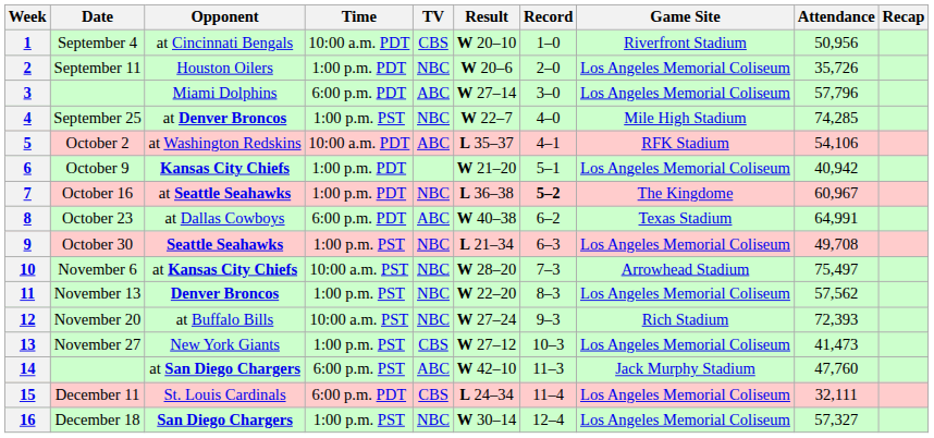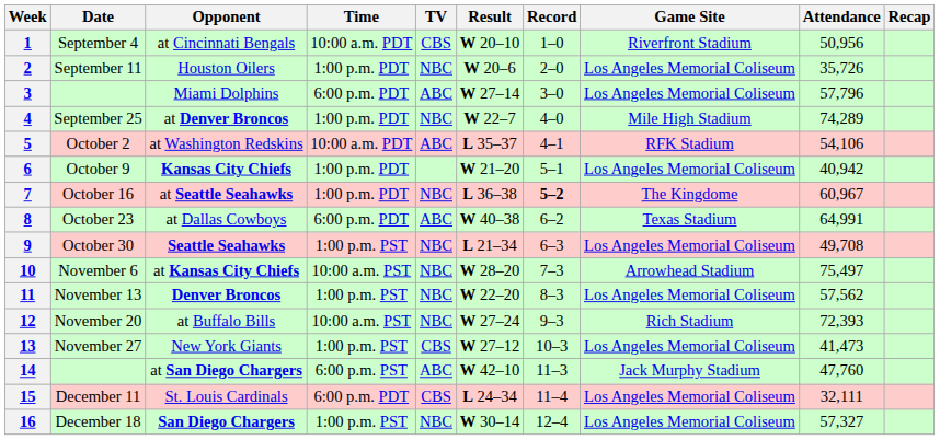4 | Time: 1:00 p.m. PST -> 1:00 p.m. PDT
4 | Attendance: 74,285 -> 74,289
